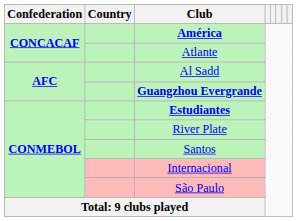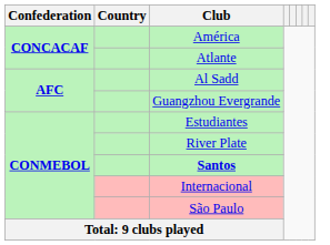América | Club: bold -> normal
Guangzhou Evergrande | Club: bold -> normal
Estudiantes | Club: bold -> normal
Santos | Club: normal -> bold
